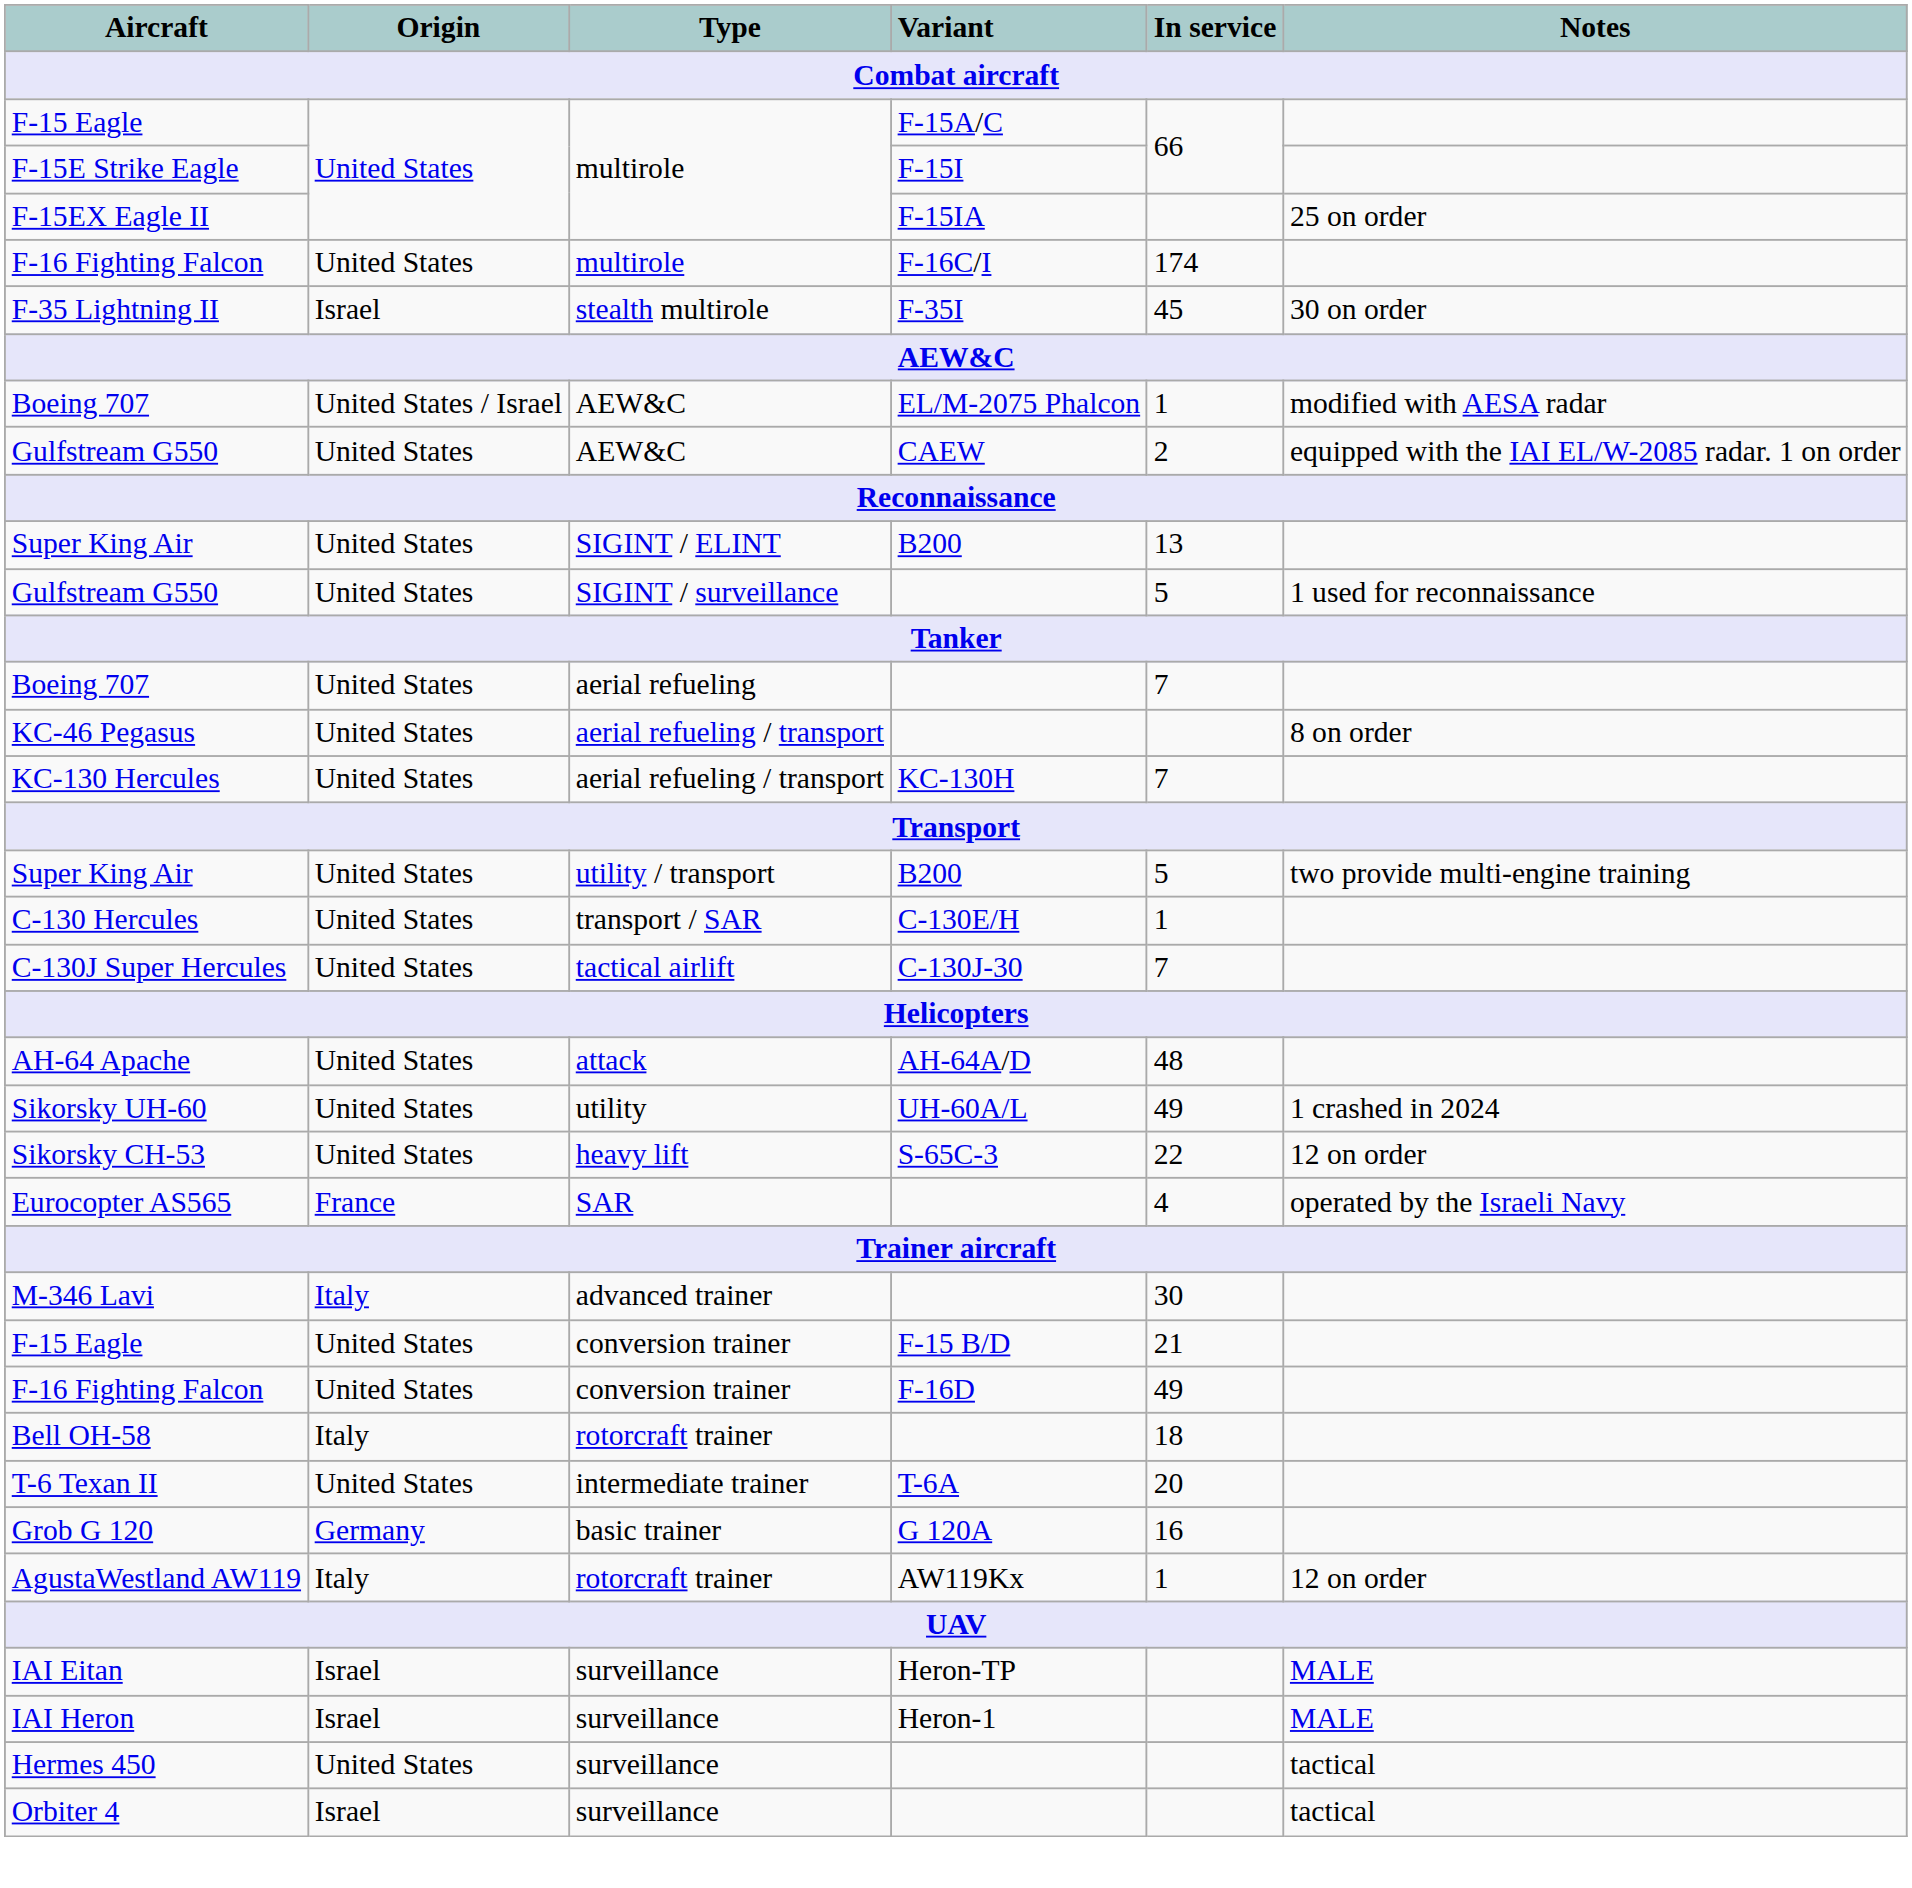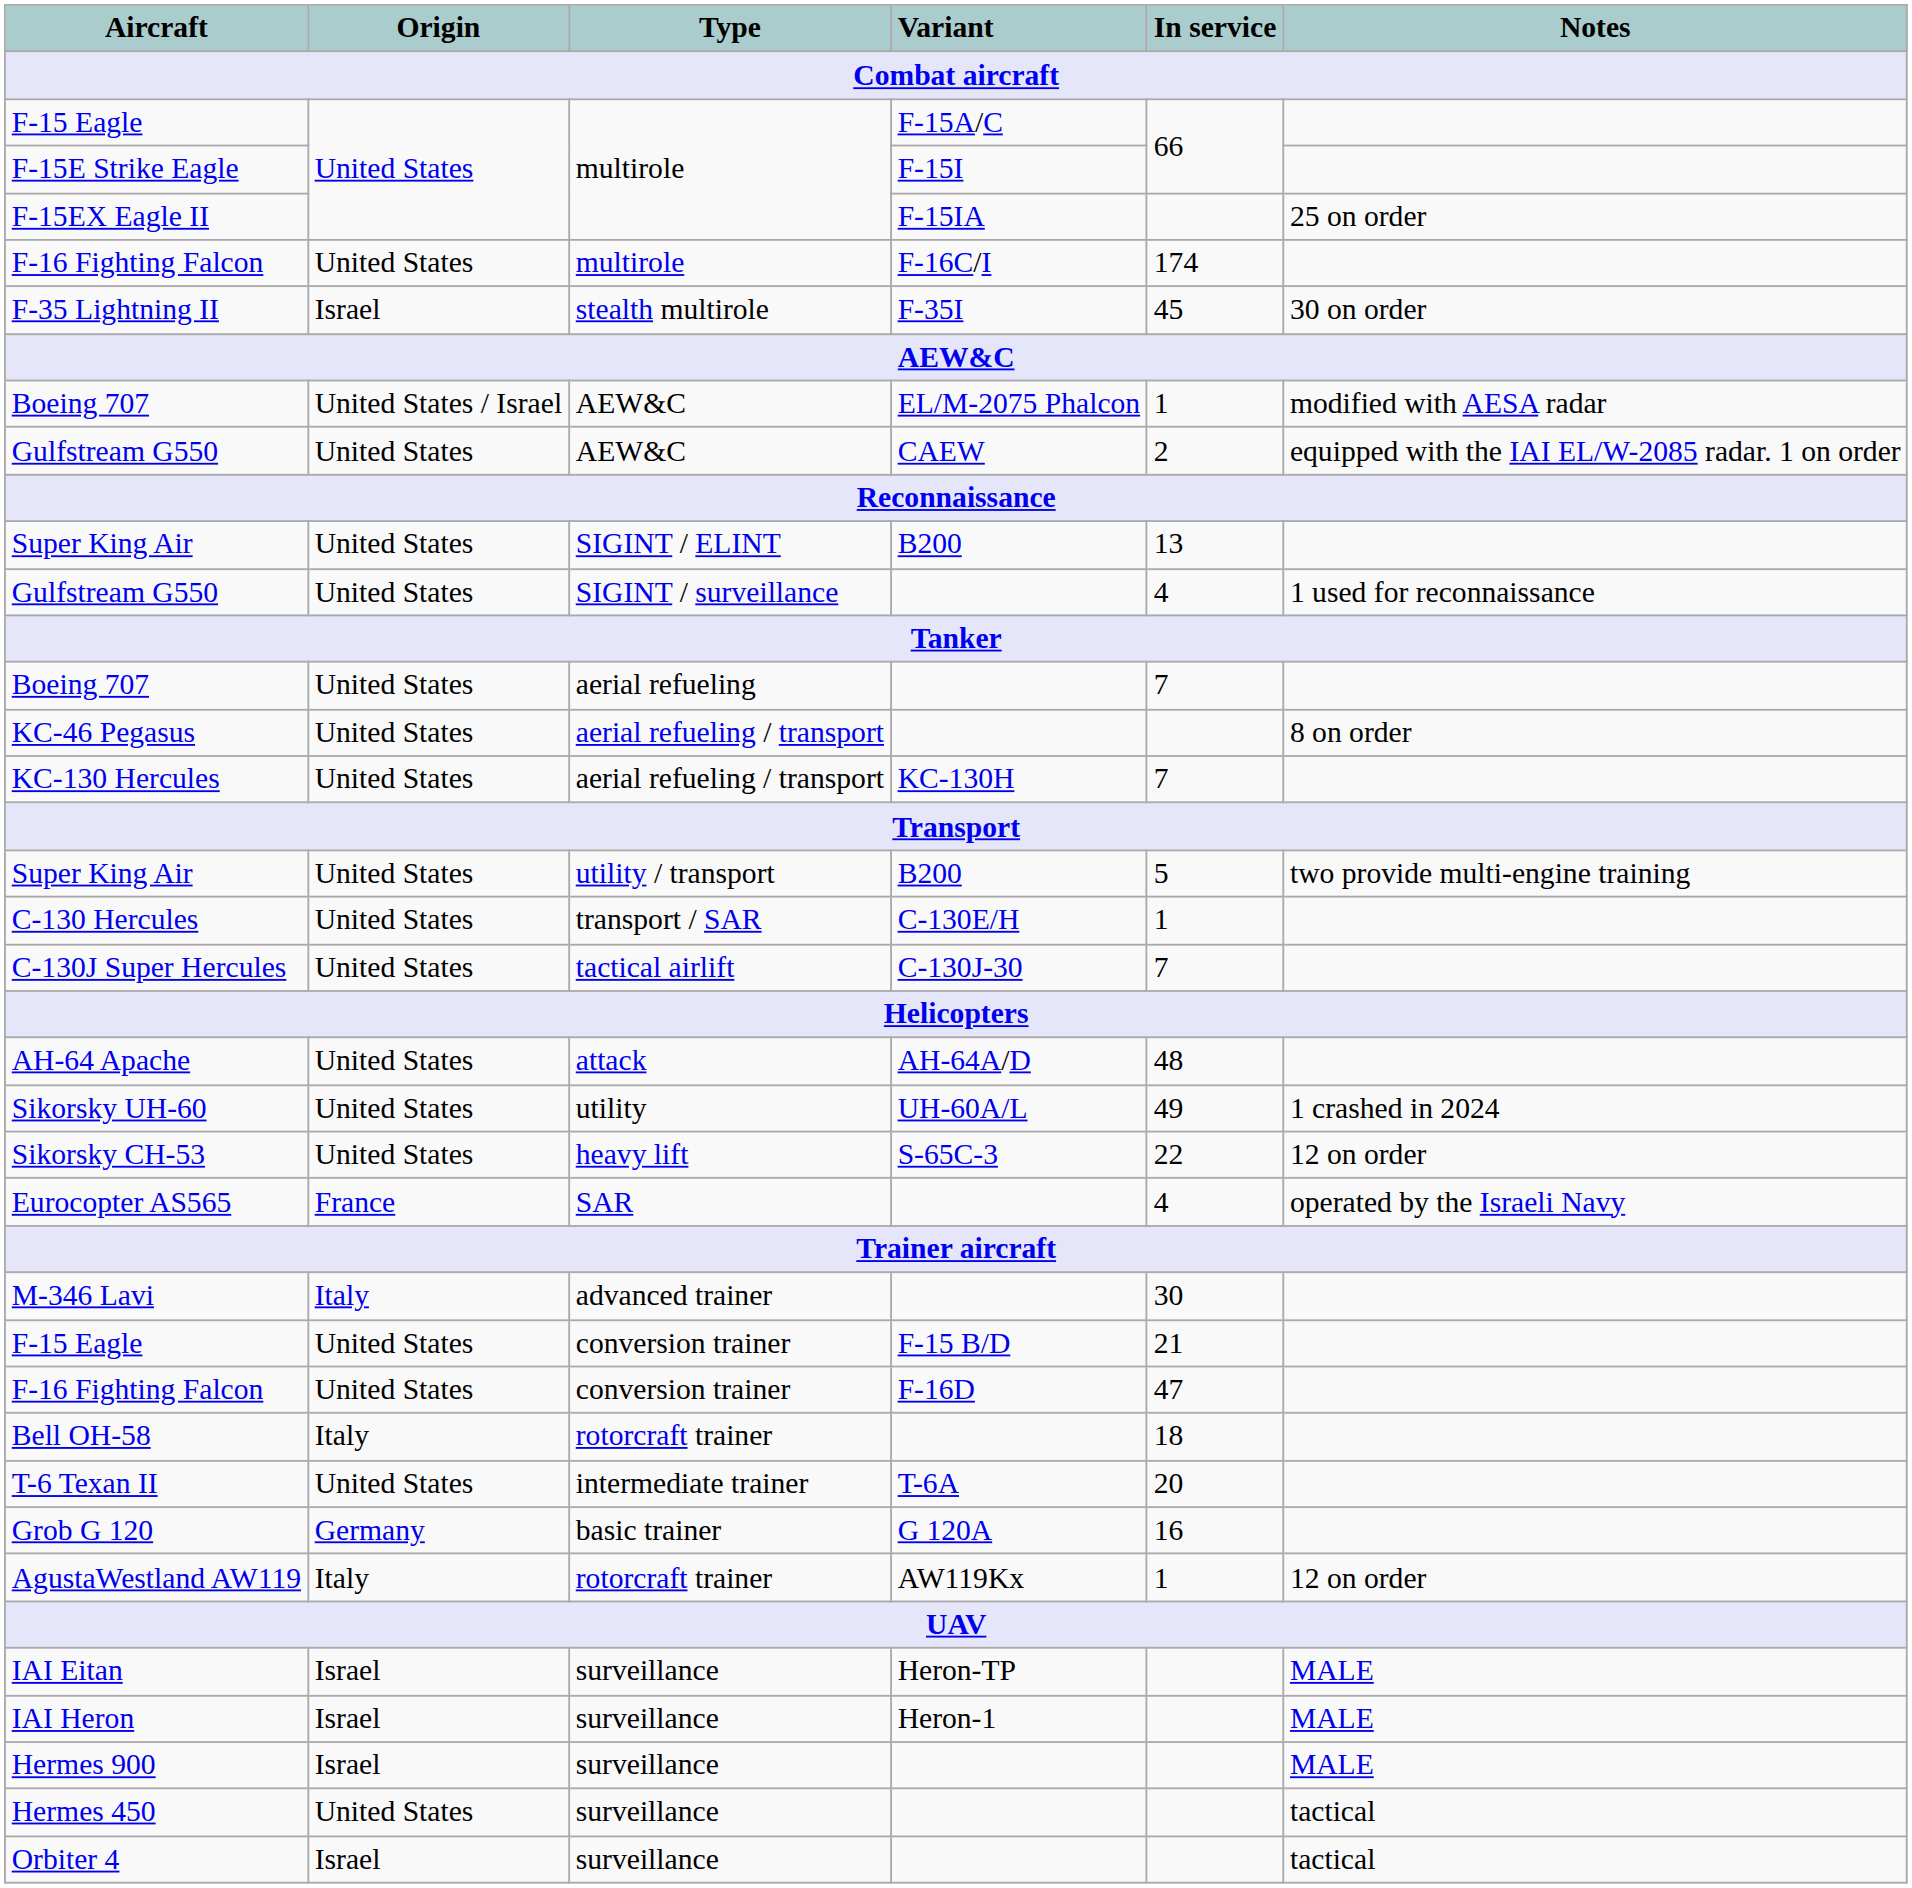Gulfstream G550 / SIGINT / surveillance | In service: 5 -> 4
F-16 Fighting Falcon / conversion trainer | In service: 49 -> 47
+ row: Hermes 900 | Israel | surveillance | MALE
